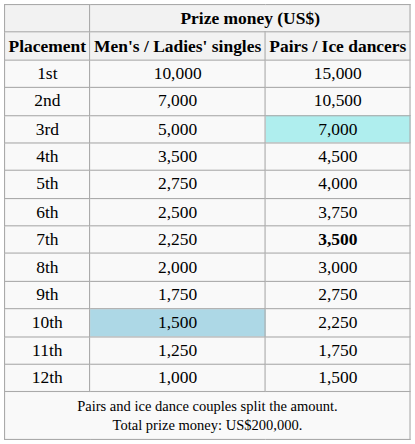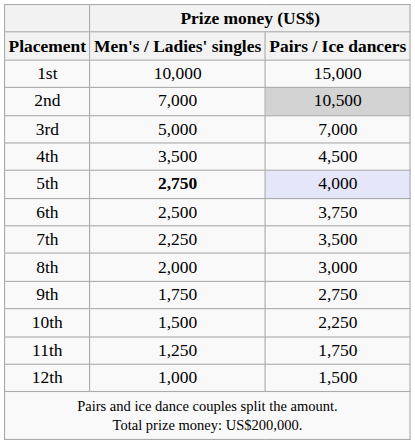2nd | Prize money (US$) / Pairs / Ice dancers: no background -> lightgrey background
3rd | Prize money (US$) / Pairs / Ice dancers: paleturquoise background -> no background
5th | Prize money (US$) / Men's / Ladies' singles: normal -> bold
5th | Prize money (US$) / Pairs / Ice dancers: no background -> lavender background
7th | Prize money (US$) / Pairs / Ice dancers: bold -> normal
10th | Prize money (US$) / Men's / Ladies' singles: lightblue background -> no background
